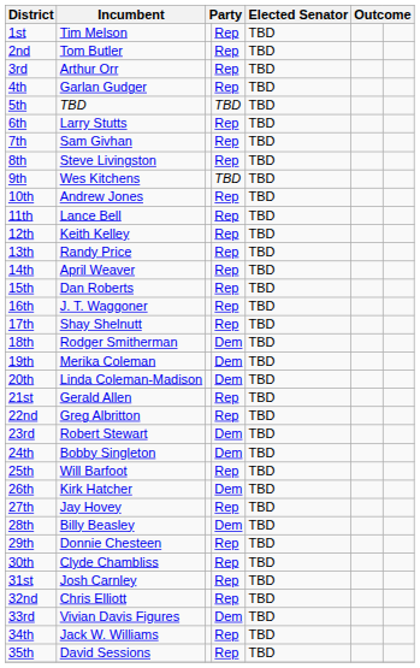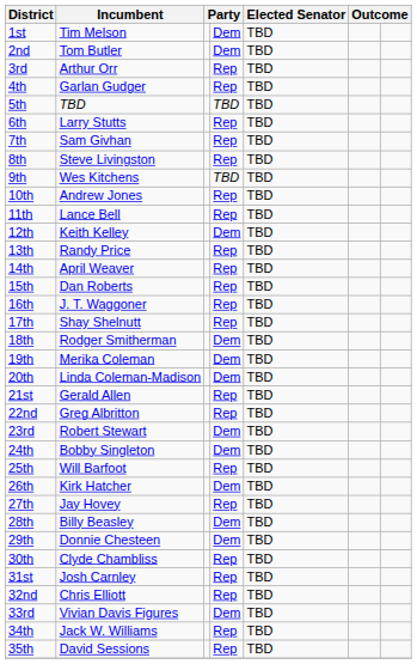1st | column 4: Rep -> Dem
2nd | column 4: Rep -> Dem
12th | column 4: Rep -> Dem
29th | column 4: Rep -> Dem
